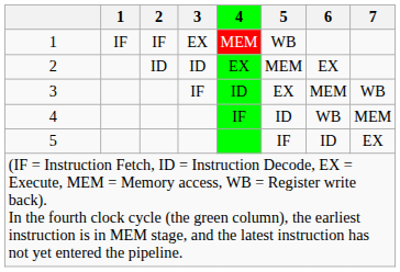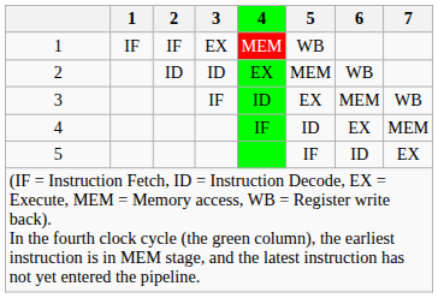row 3 | 6: EX -> WB
row 5 | 6: WB -> EX
